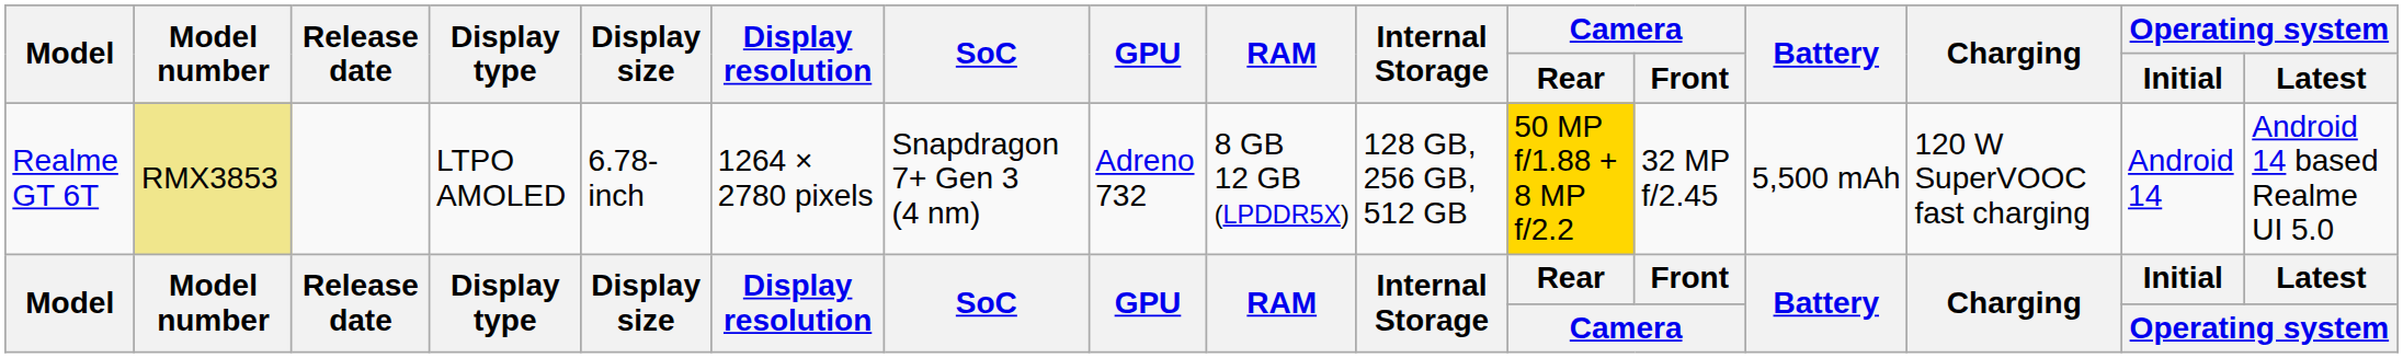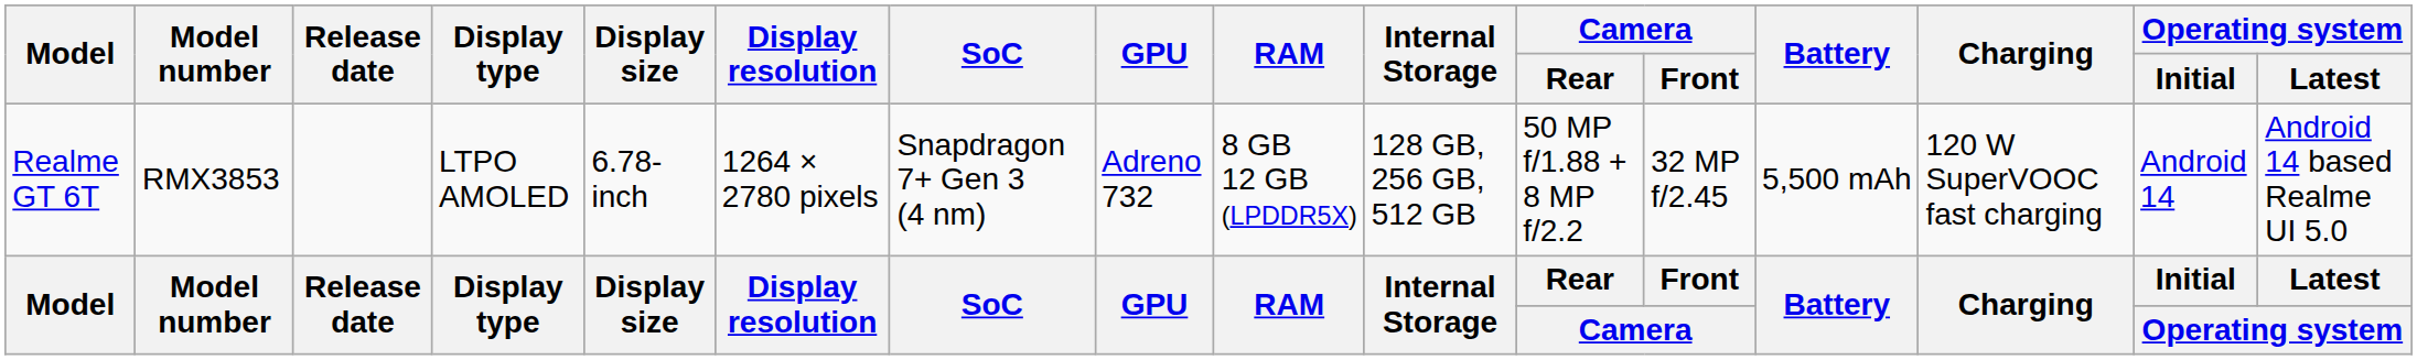Realme GT 6T | Model number: khaki background -> no background
Realme GT 6T | Camera / Rear: gold background -> no background
